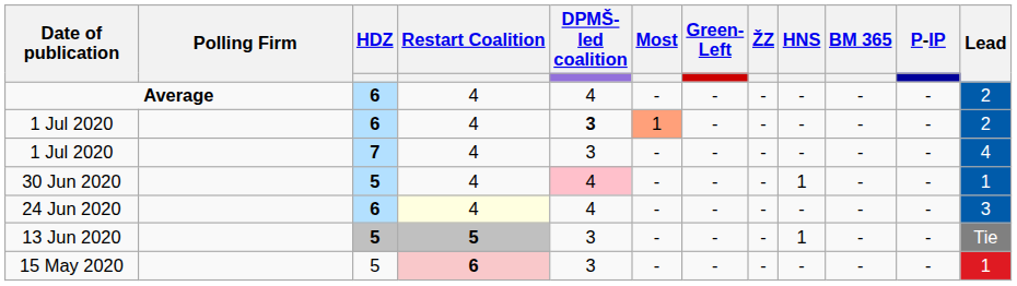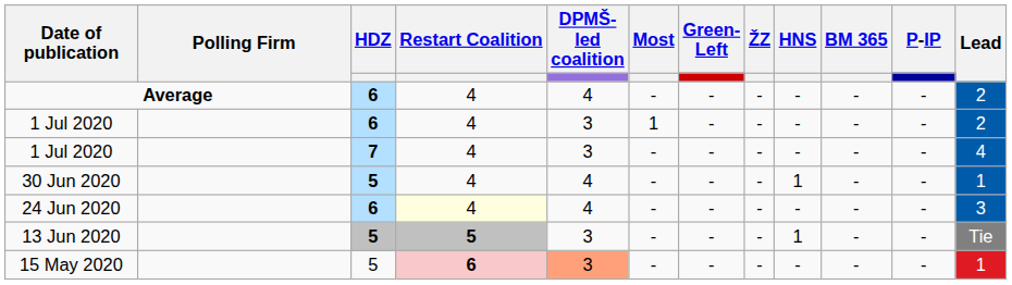1 Jul 2020 / 6 | DPMŠ-led coalition: bold -> normal
1 Jul 2020 / 6 | Most: lightsalmon background -> no background
30 Jun 2020 | DPMŠ-led coalition: pink background -> no background
15 May 2020 | DPMŠ-led coalition: no background -> lightsalmon background
